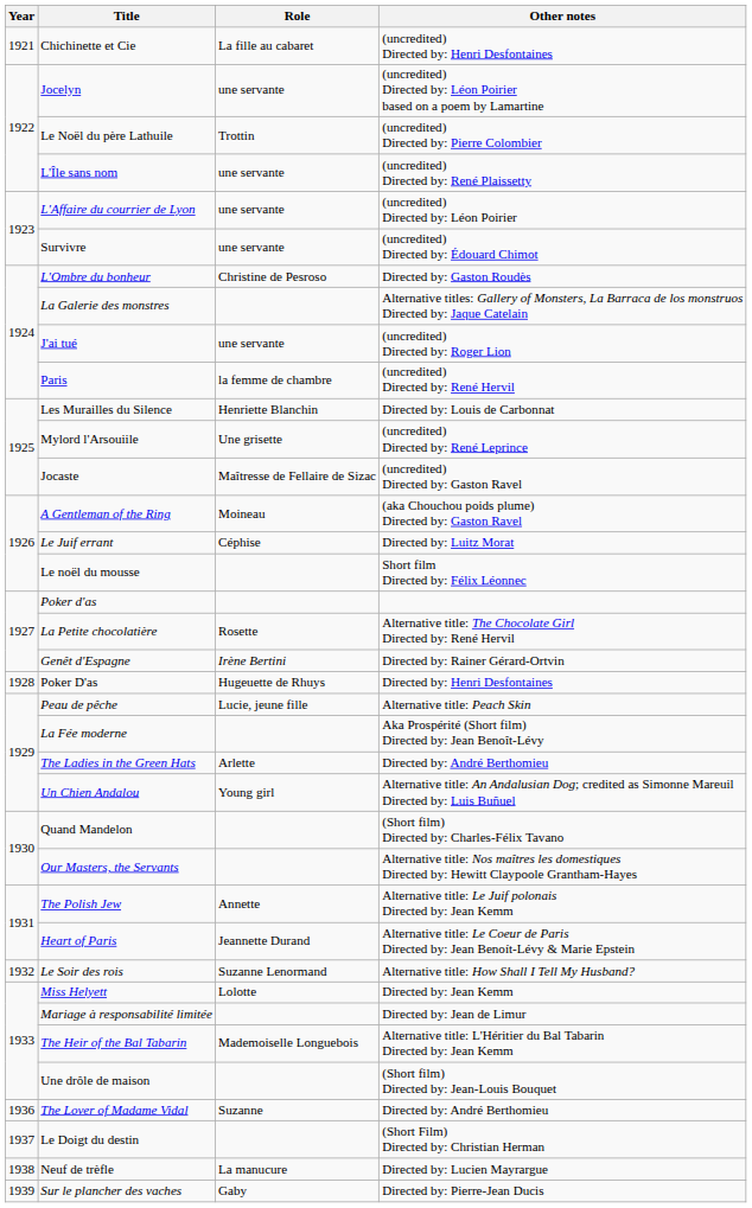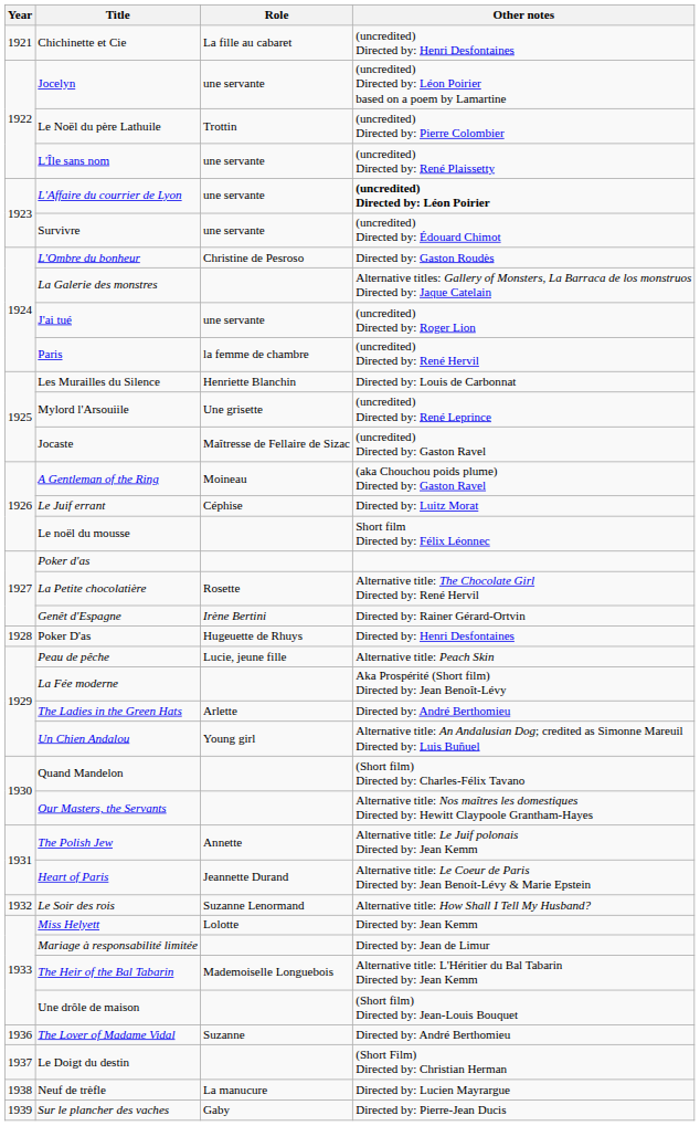L'Affaire du courrier de Lyon | Other notes: normal -> bold
